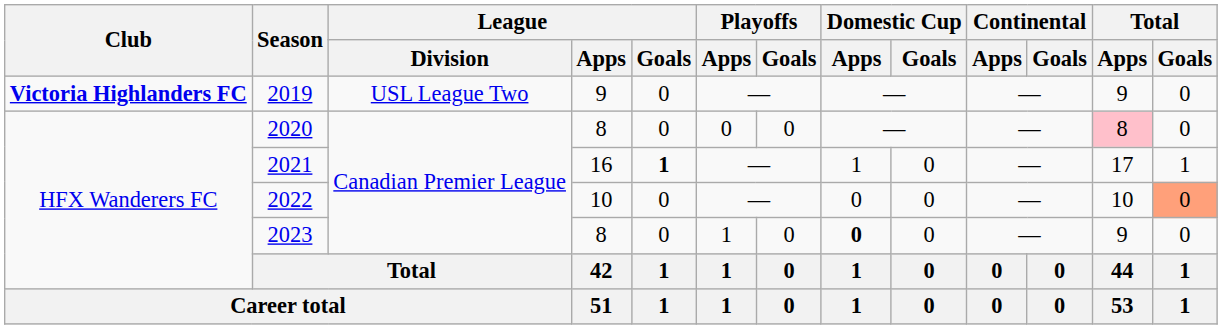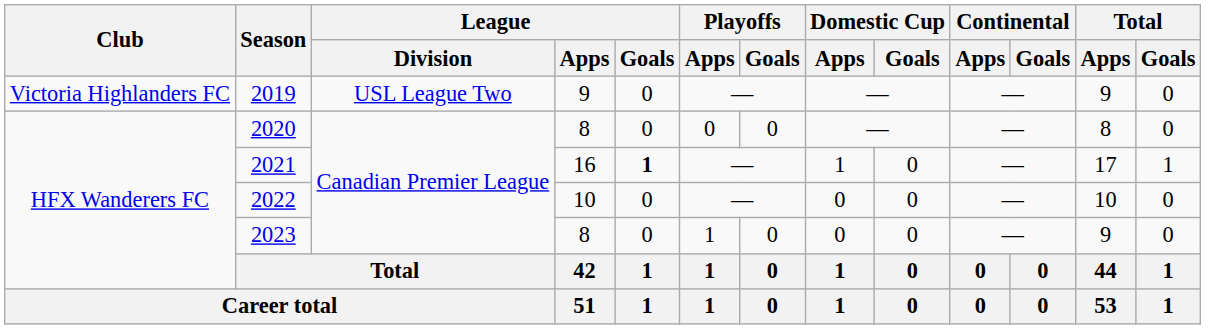2019 | Club: bold -> normal
2020 | Total / Apps: pink background -> no background
2022 | Total / Goals: lightsalmon background -> no background
2023 | Domestic Cup / Apps: bold -> normal
